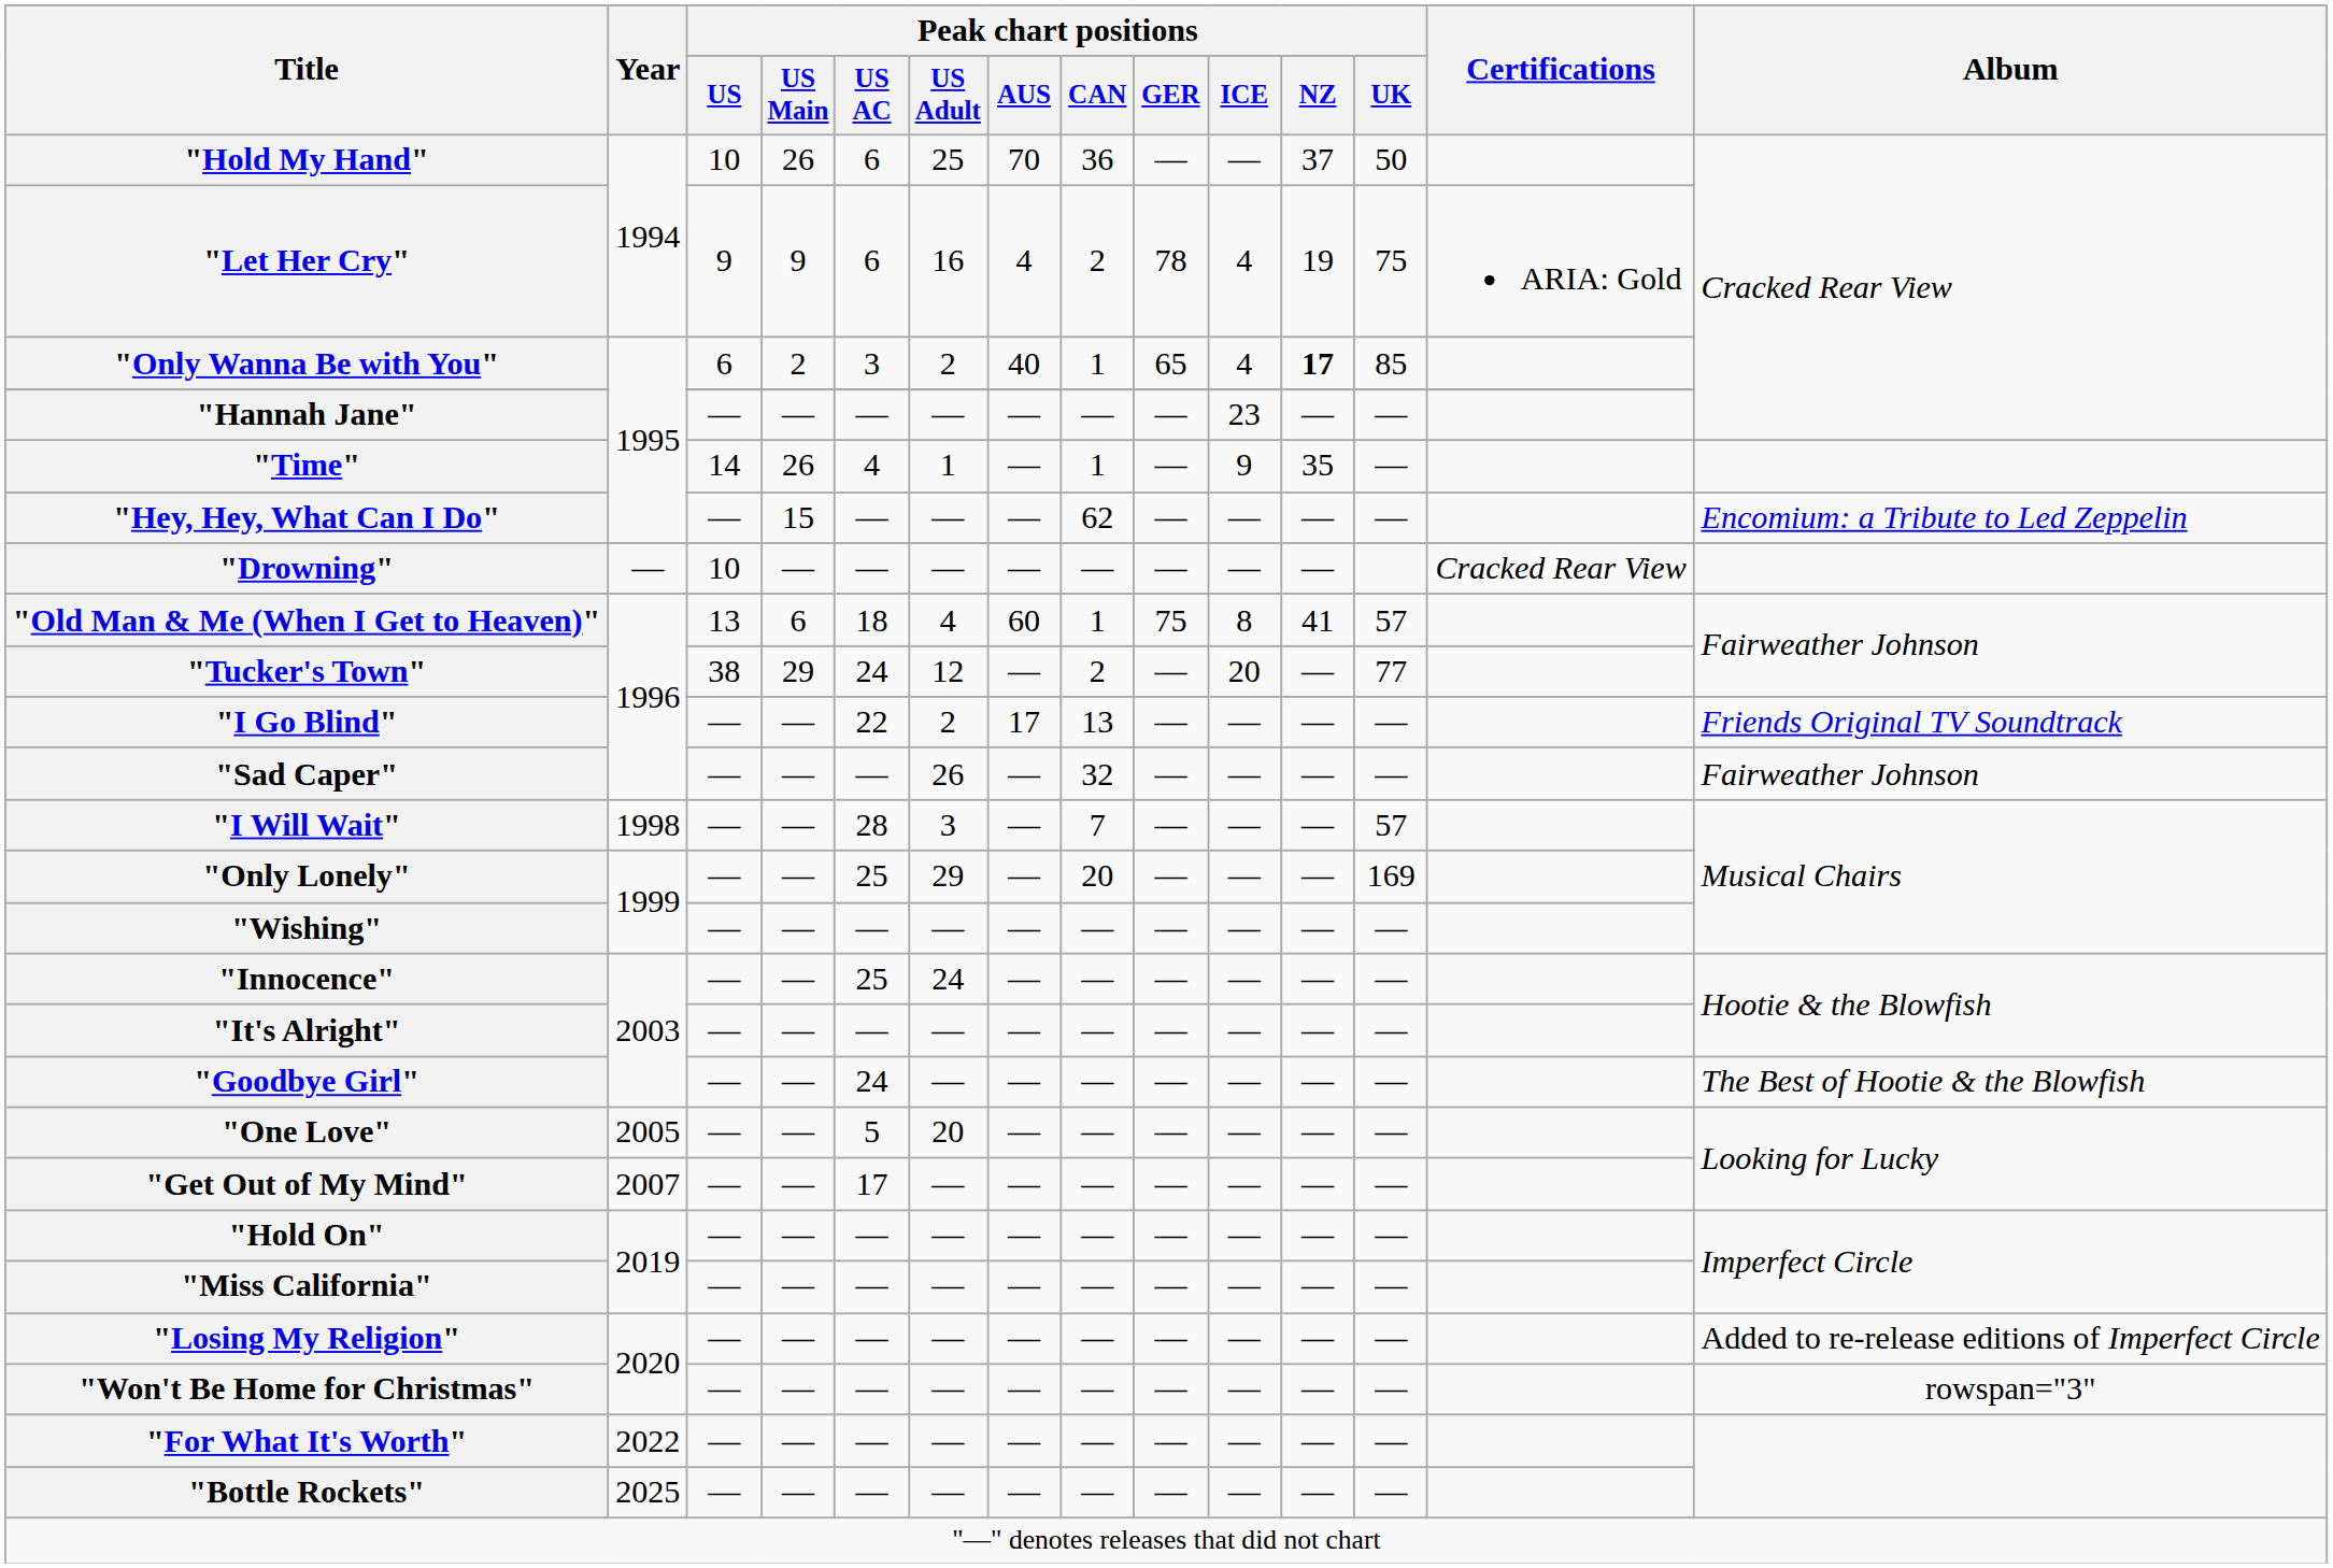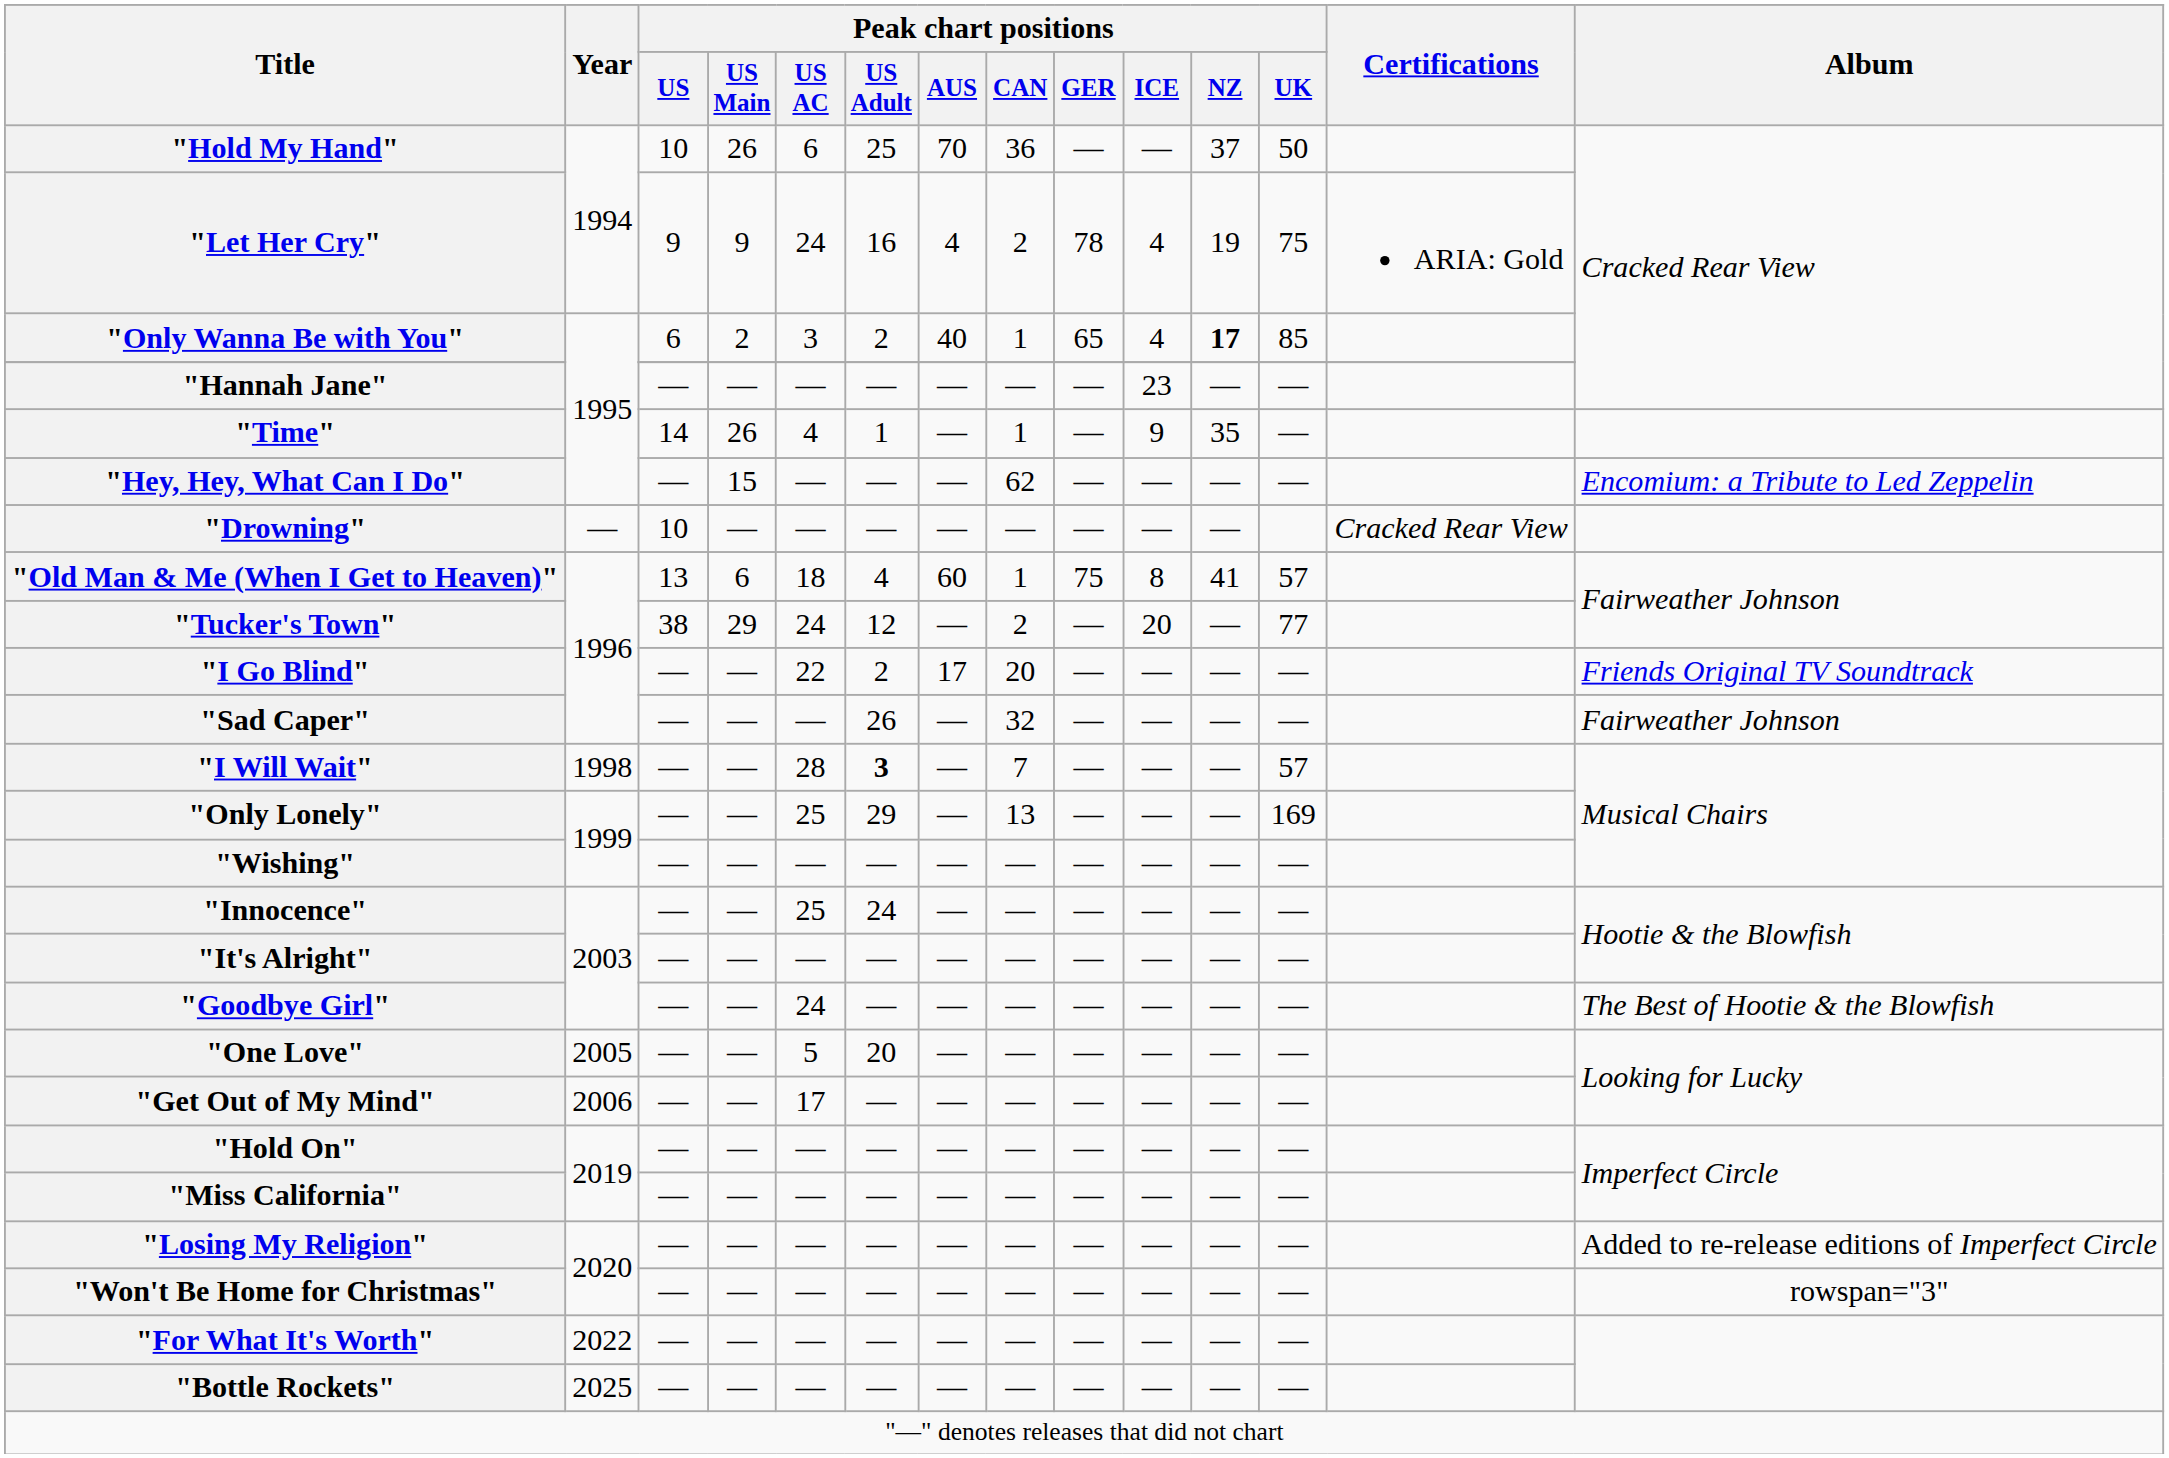"Let Her Cry" | Peak chart positions / US AC: 6 -> 24
"I Go Blind" | Peak chart positions / CAN: 13 -> 20
"I Will Wait" | Peak chart positions / US Adult: normal -> bold
"Only Lonely" | Peak chart positions / CAN: 20 -> 13
"Get Out of My Mind" | Year: 2007 -> 2006
